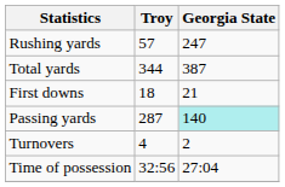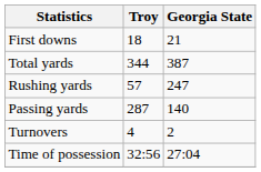rows swapped: First downs <-> Rushing yards
Passing yards | Georgia State: paleturquoise background -> no background
